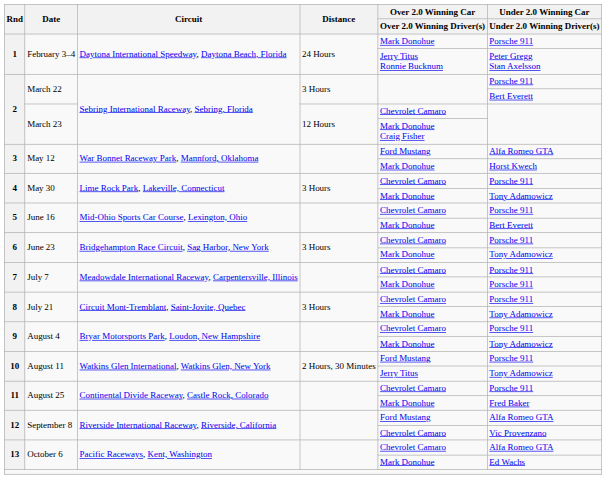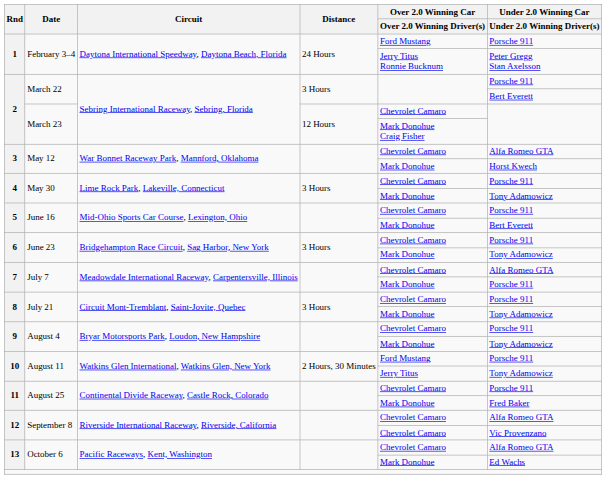row 3 | Over 2.0 Winning Car / Over 2.0 Winning Driver(s): Mark Donohue -> Ford Mustang
row 9 | Over 2.0 Winning Car / Over 2.0 Winning Driver(s): Ford Mustang -> Chevrolet Camaro
row 17 | Under 2.0 Winning Car / Under 2.0 Winning Driver(s): Porsche 911 -> Alfa Romeo GTA
row 27 | Over 2.0 Winning Car / Over 2.0 Winning Driver(s): Ford Mustang -> Chevrolet Camaro
